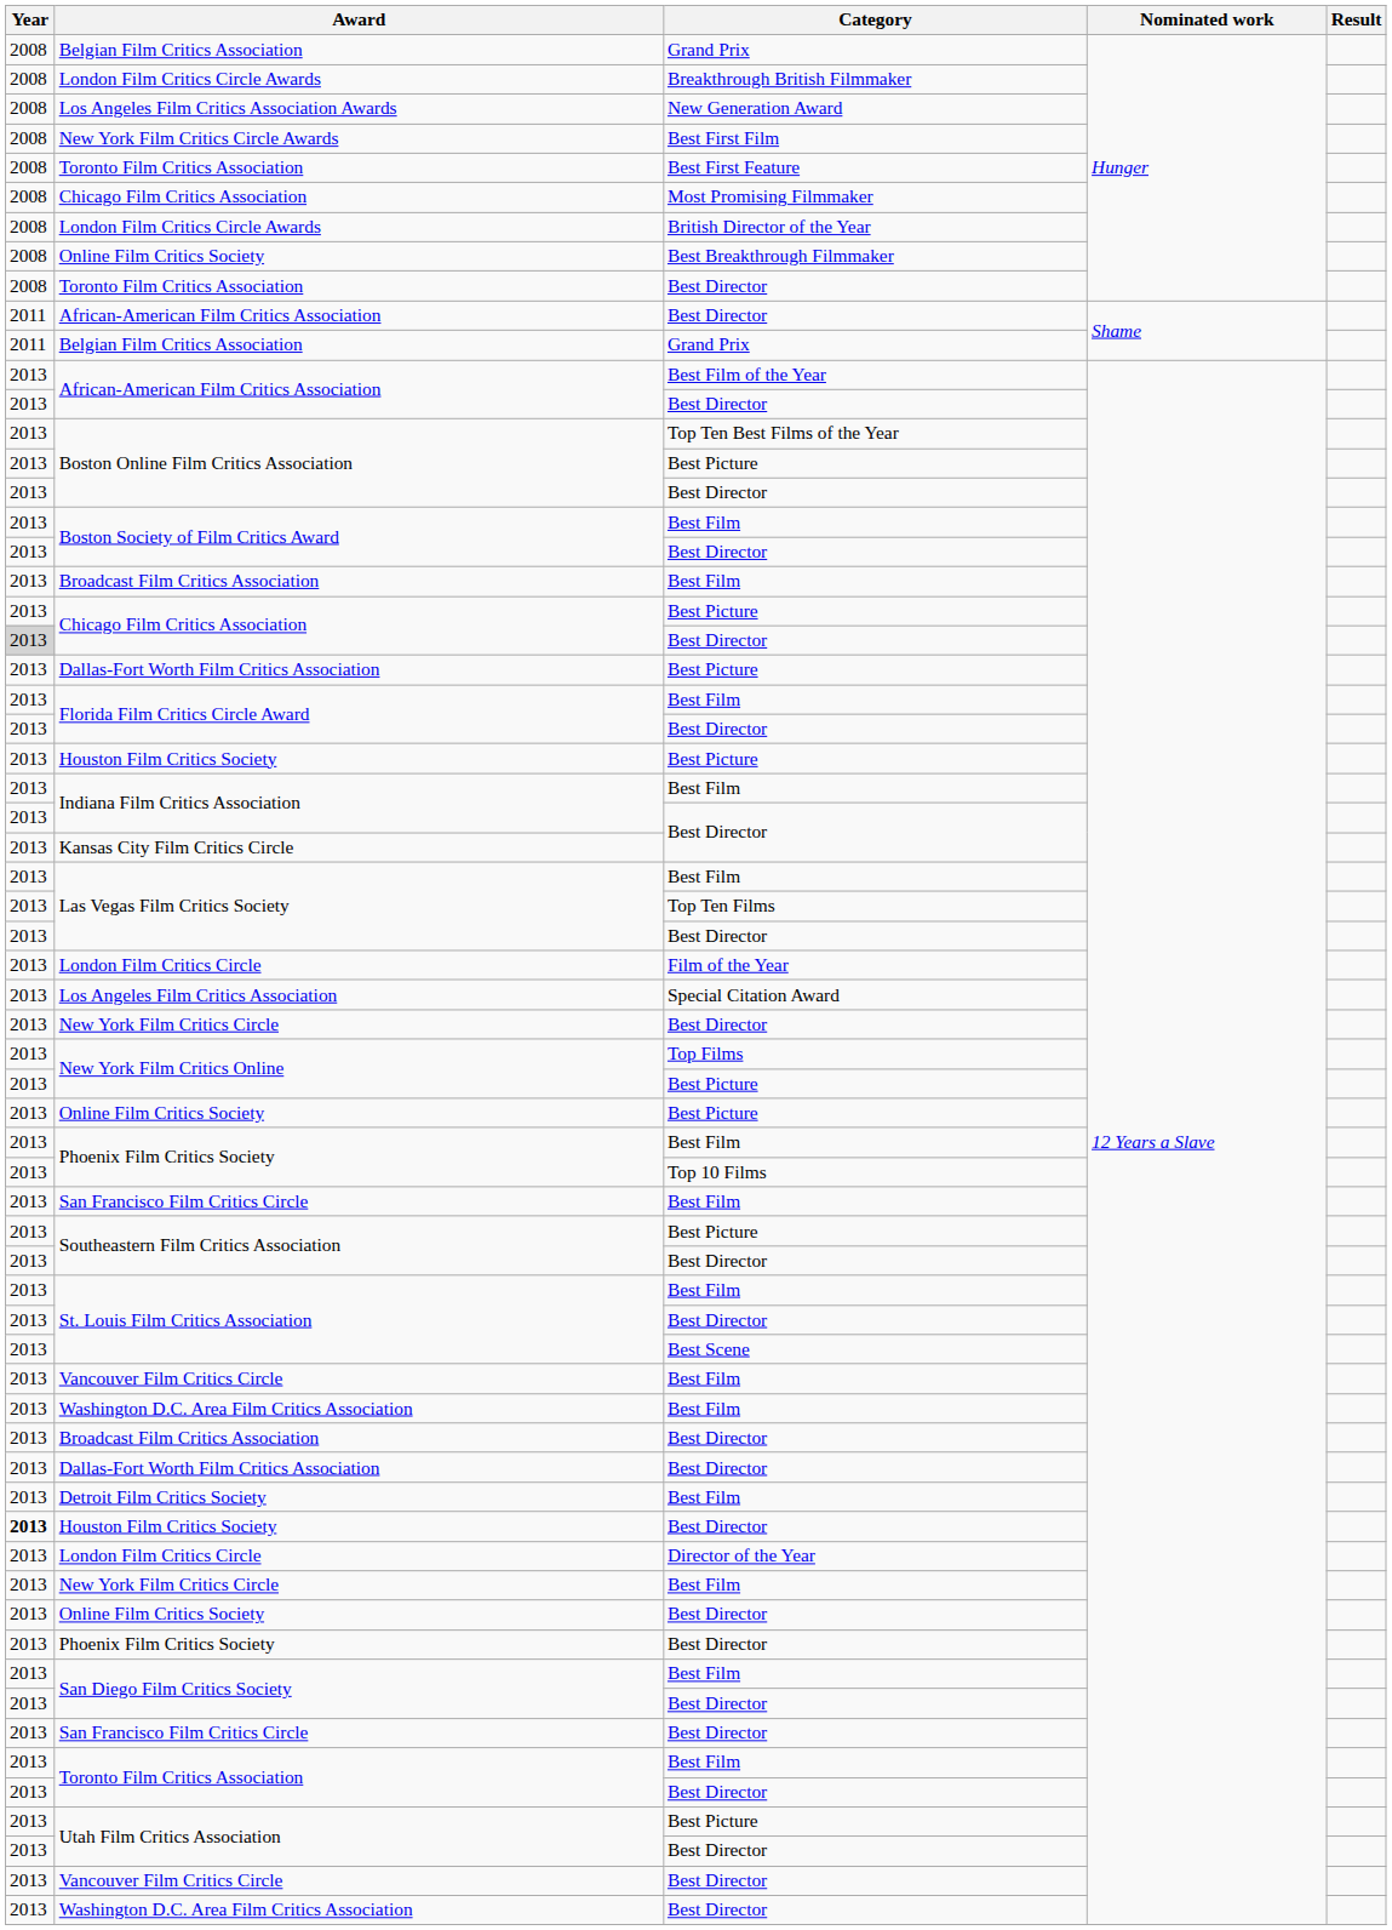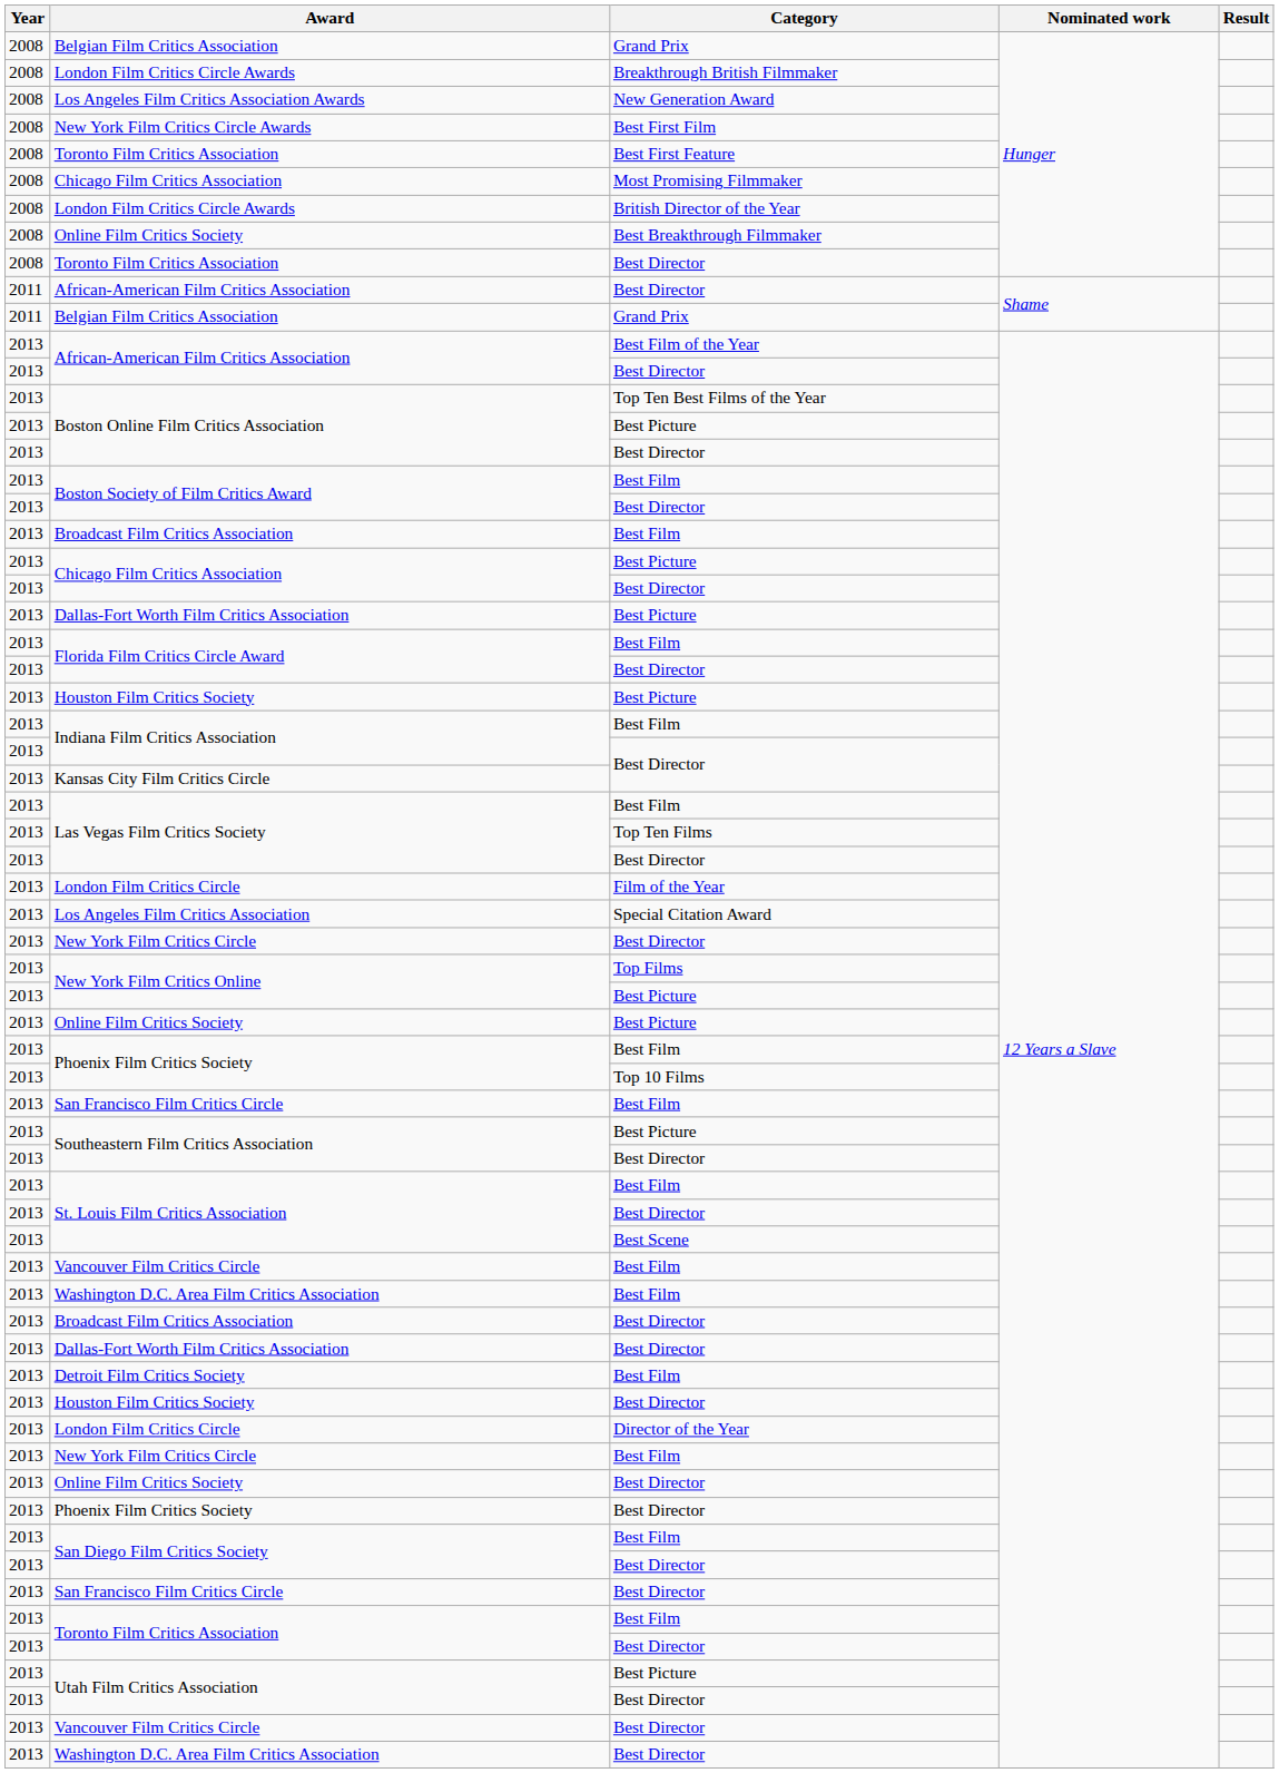Chicago Film Critics Association / Best Director | Year: lightgrey background -> no background
Houston Film Critics Society / Best Director | Year: bold -> normal
